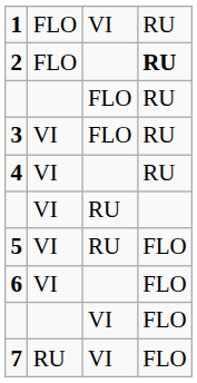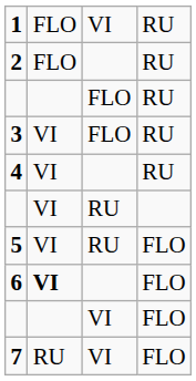2 | column 4: bold -> normal
6 | column 2: normal -> bold
